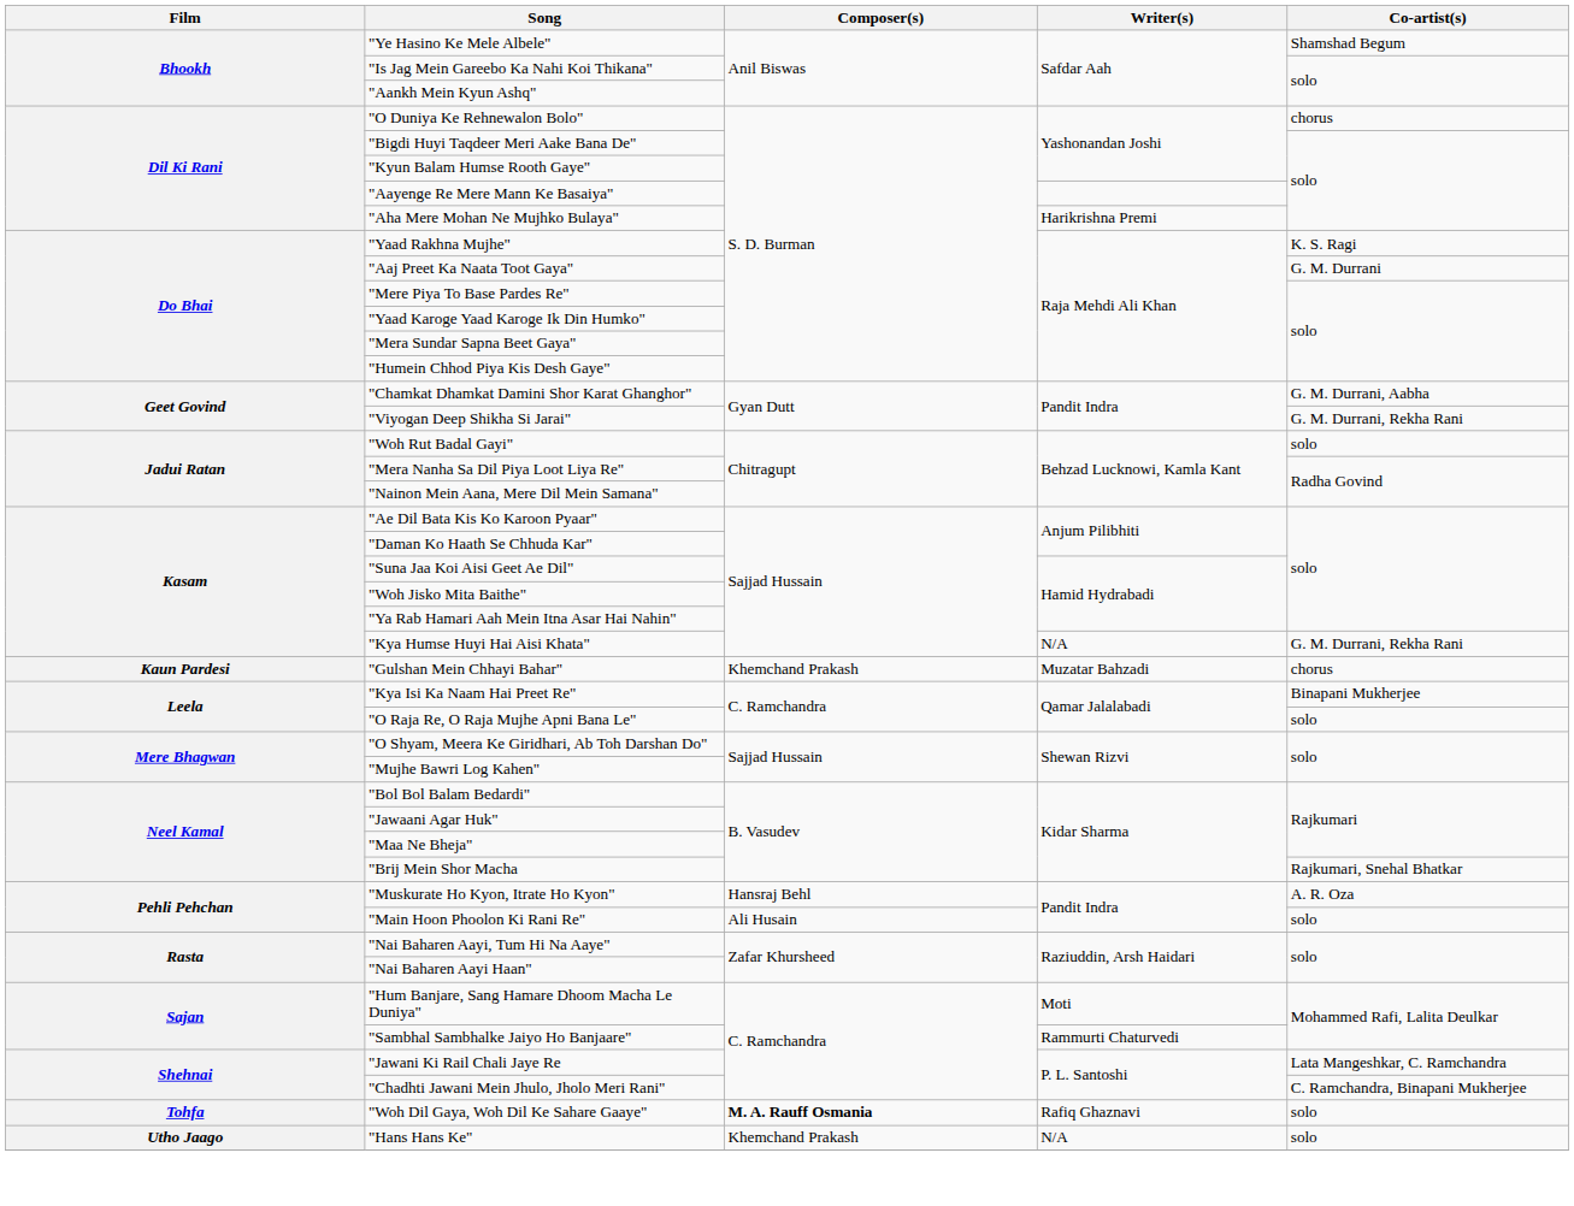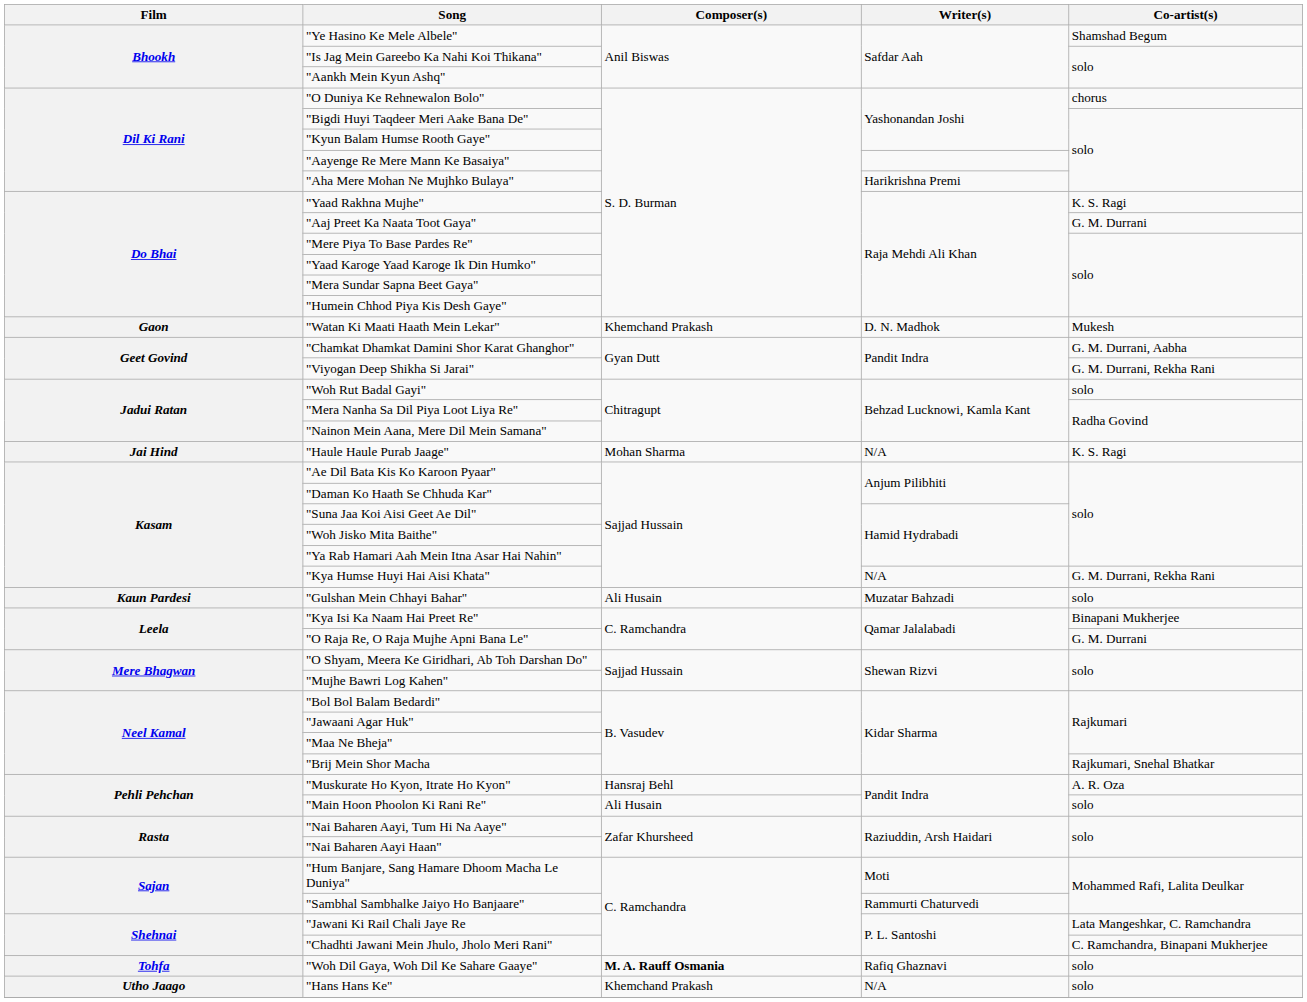+ row: Gaon | "Watan Ki Maati Haath Mein Lekar" | Khemchand Prakash | D. N. Madhok | Mukesh
+ row: Jai Hind | "Haule Haule Purab Jaage" | Mohan Sharma | N/A | K. S. Ragi
"Gulshan Mein Chhayi Bahar" | Composer(s): Khemchand Prakash -> Ali Husain
"Gulshan Mein Chhayi Bahar" | Co-artist(s): chorus -> solo
"O Raja Re, O Raja Mujhe Apni Bana Le" | Co-artist(s): solo -> G. M. Durrani
